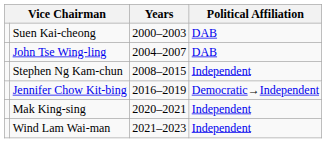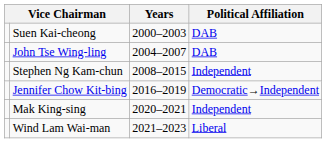Wind Lam Wai-man | Political Affiliation: Independent -> Liberal
